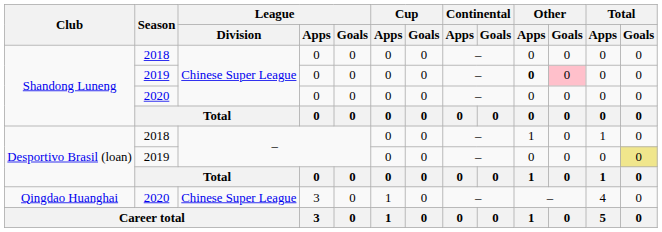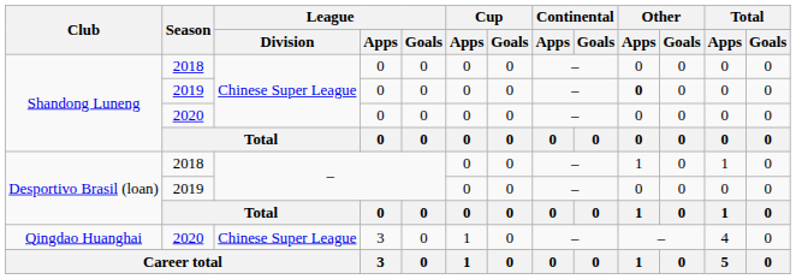Shandong Luneng / 2019 | Other / Goals: pink background -> no background
Desportivo Brasil (loan) / 2019 | Total / Goals: khaki background -> no background
